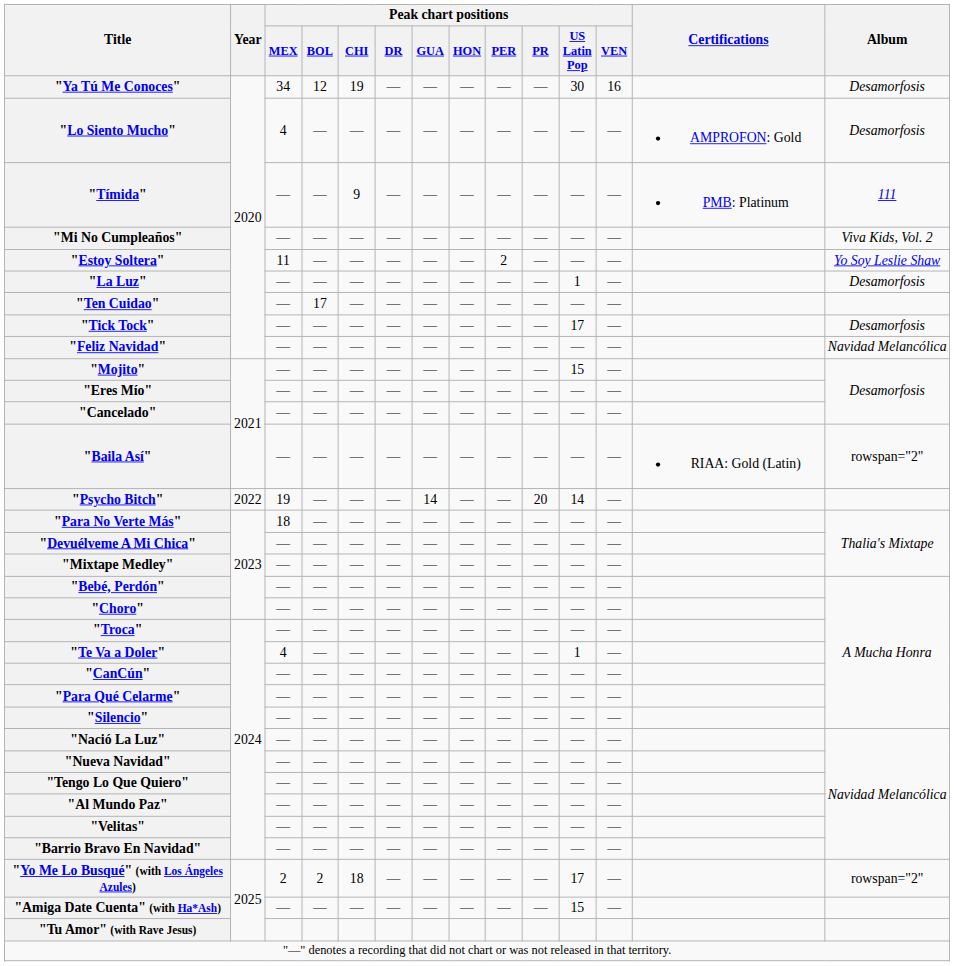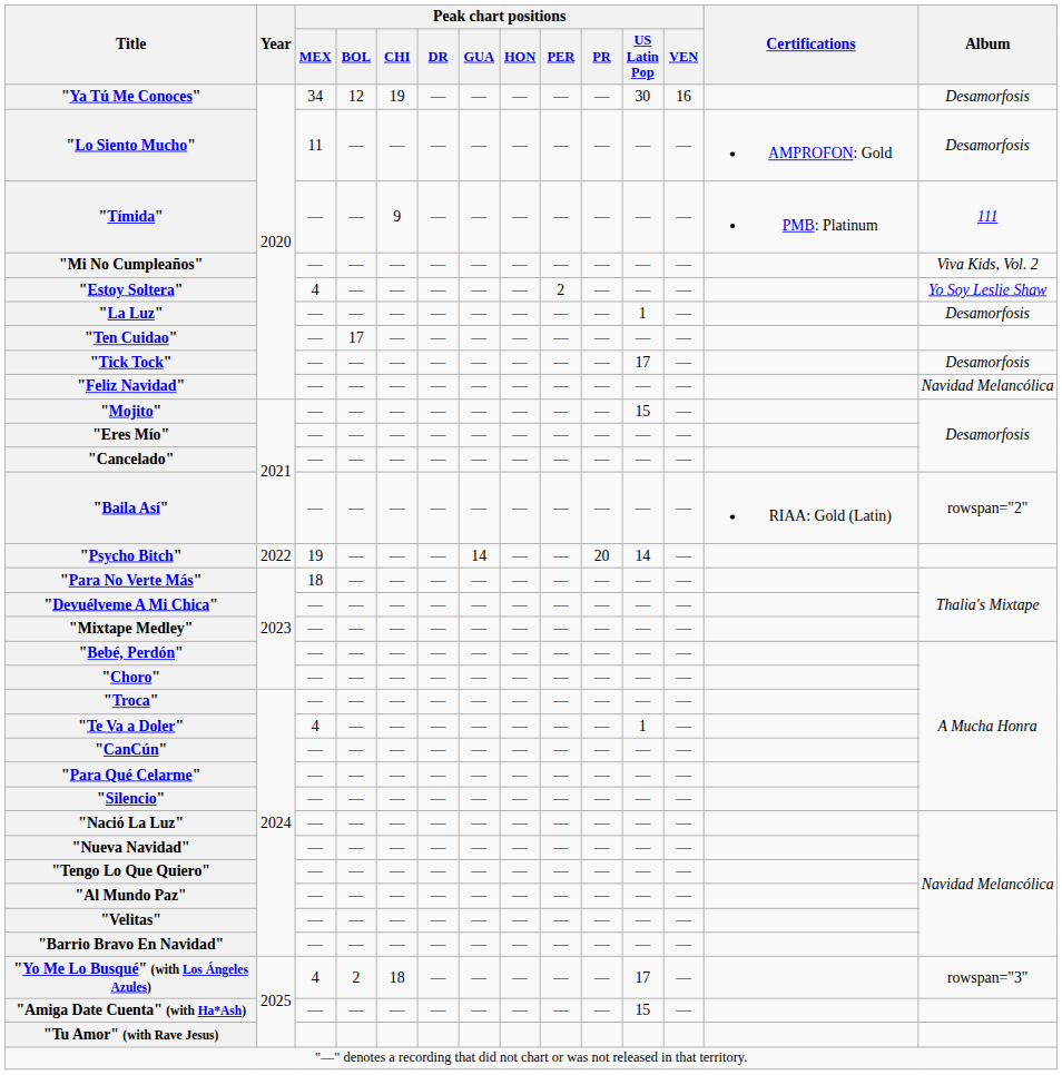"Lo Siento Mucho" | Peak chart positions / MEX: 4 -> 11
"Estoy Soltera" | Peak chart positions / MEX: 11 -> 4
"Yo Me Lo Busqué" (with Los Ángeles Azules) | Peak chart positions / MEX: 2 -> 4
"Yo Me Lo Busqué" (with Los Ángeles Azules) | Album: rowspan="2" -> rowspan="3"
